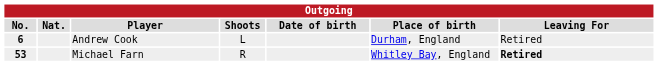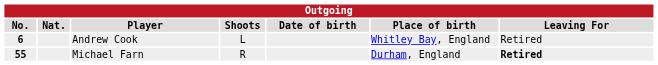Andrew Cook | Place of birth: Durham, England -> Whitley Bay, England
Michael Farn | No.: 53 -> 55
Michael Farn | Place of birth: Whitley Bay, England -> Durham, England
